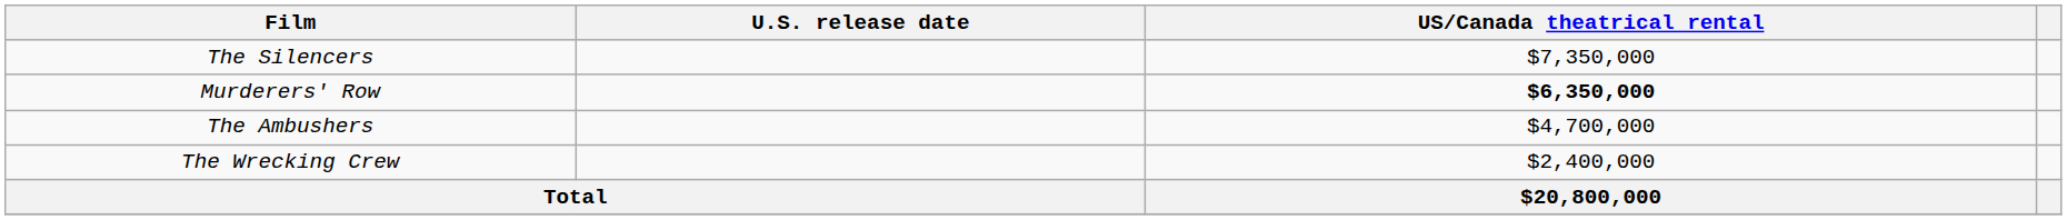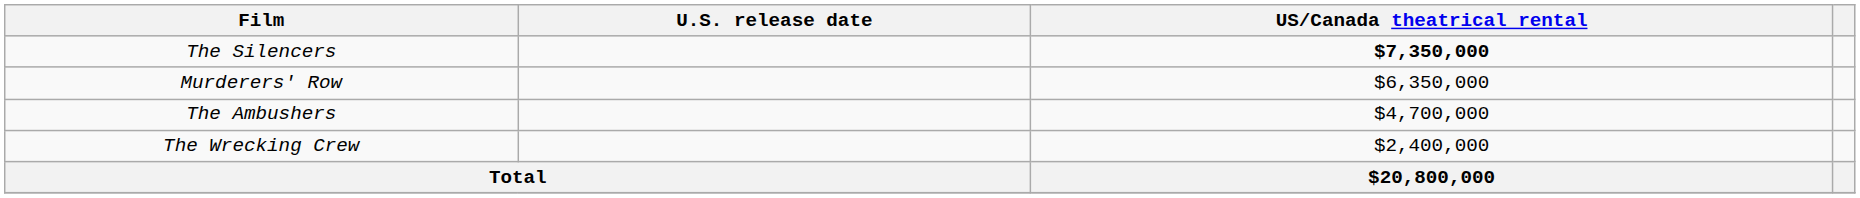The Silencers | US/Canada theatrical rental: normal -> bold
Murderers' Row | US/Canada theatrical rental: bold -> normal
